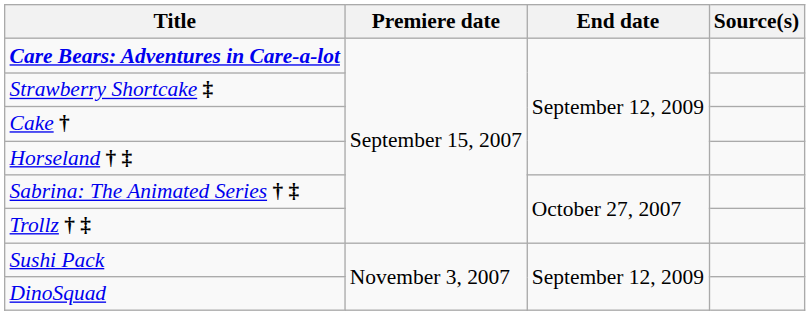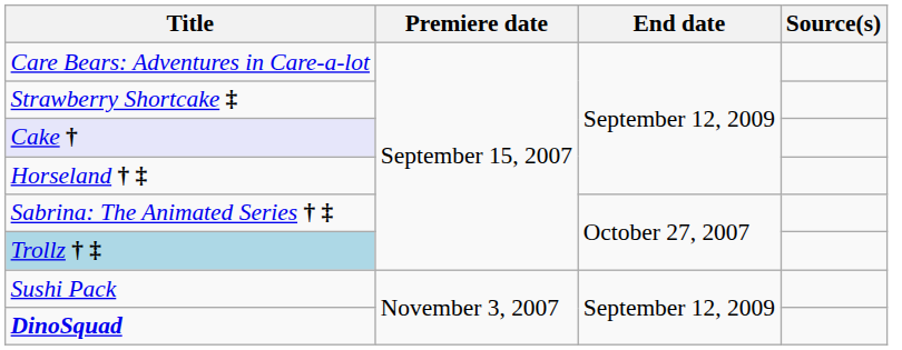Care Bears: Adventures in Care-a-lot | Title: bold -> normal
Cake † | Title: no background -> lavender background
Trollz † ‡ | Title: no background -> lightblue background
DinoSquad | Title: normal -> bold
